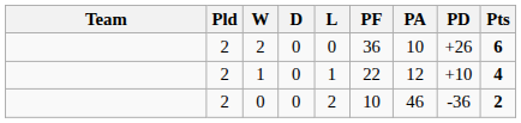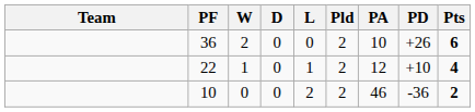columns swapped: Pld <-> PF
